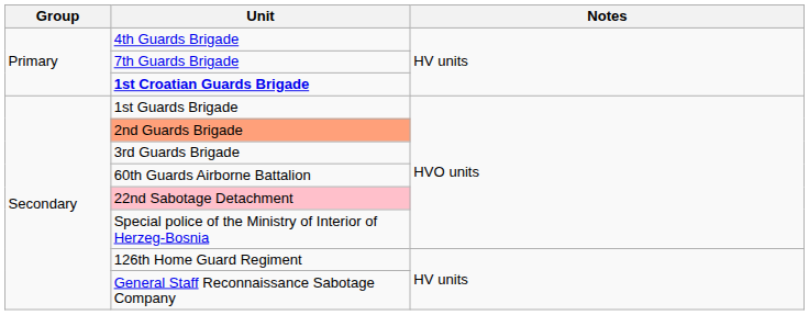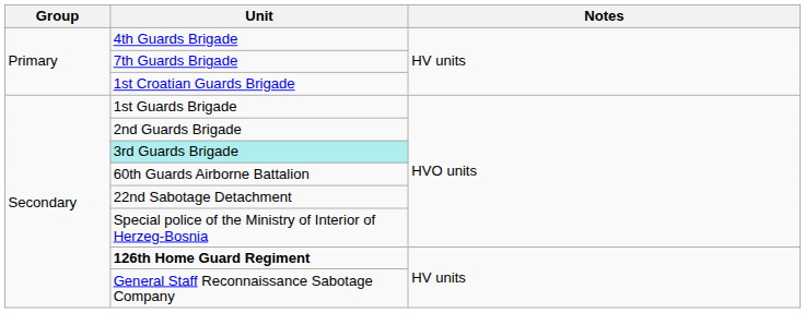1st Croatian Guards Brigade | Unit: bold -> normal
2nd Guards Brigade | Unit: lightsalmon background -> no background
3rd Guards Brigade | Unit: no background -> paleturquoise background
22nd Sabotage Detachment | Unit: pink background -> no background
126th Home Guard Regiment | Unit: normal -> bold
